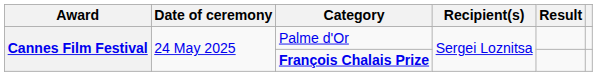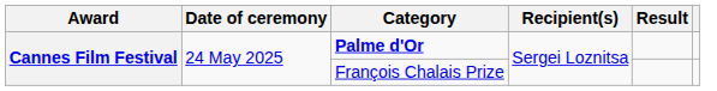Palme d'Or | Category: normal -> bold
François Chalais Prize | Category: bold -> normal
